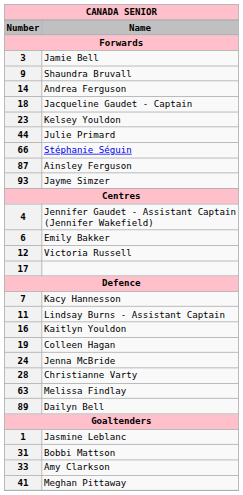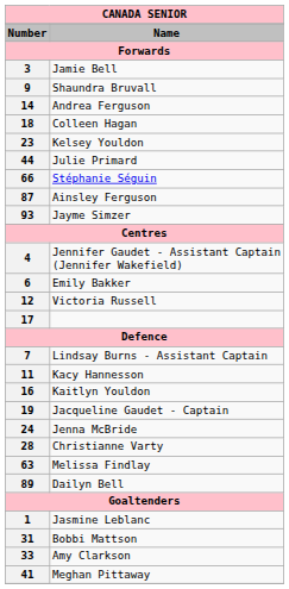18 | Name: Jacqueline Gaudet - Captain -> Colleen Hagan
7 | Name: Kacy Hannesson -> Lindsay Burns - Assistant Captain
11 | Name: Lindsay Burns - Assistant Captain -> Kacy Hannesson
19 | Name: Colleen Hagan -> Jacqueline Gaudet - Captain
